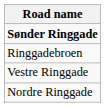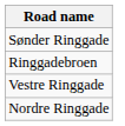row 2 | column 1: bold -> normal
